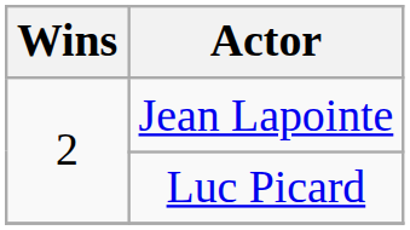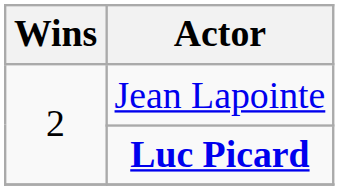Luc Picard | Actor: normal -> bold
